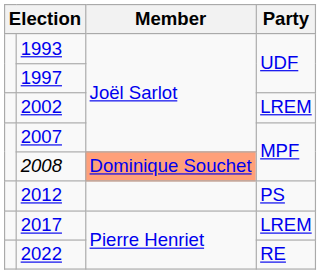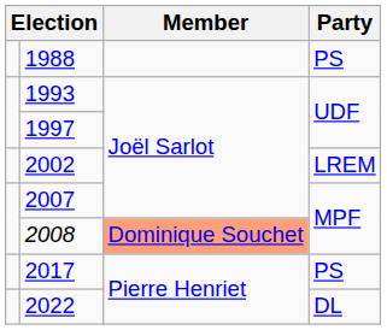+ row: 1988 | PS
- row: 2012 | PS
2017 | Party: LREM -> PS
2022 | Party: RE -> DL
